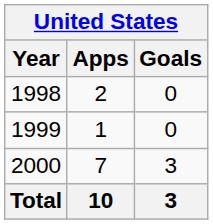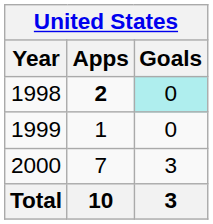1998 | Apps: normal -> bold
1998 | Goals: no background -> paleturquoise background
